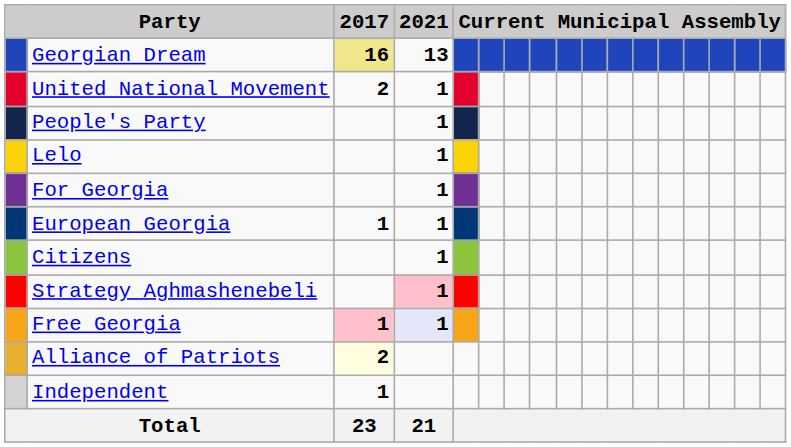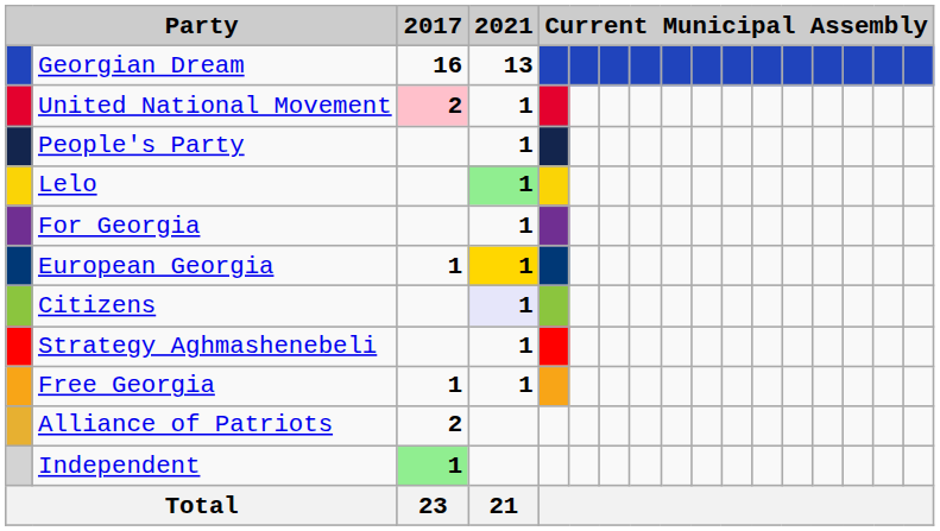Georgian Dream | 2017: khaki background -> no background
United National Movement | 2017: no background -> pink background
Lelo | 2021: no background -> lightgreen background
European Georgia | 2021: no background -> gold background
Citizens | 2021: no background -> lavender background
Strategy Aghmashenebeli | 2021: pink background -> no background
Free Georgia | 2017: pink background -> no background
Free Georgia | 2021: lavender background -> no background
Alliance of Patriots | 2017: lightyellow background -> no background
Independent | 2017: no background -> lightgreen background
